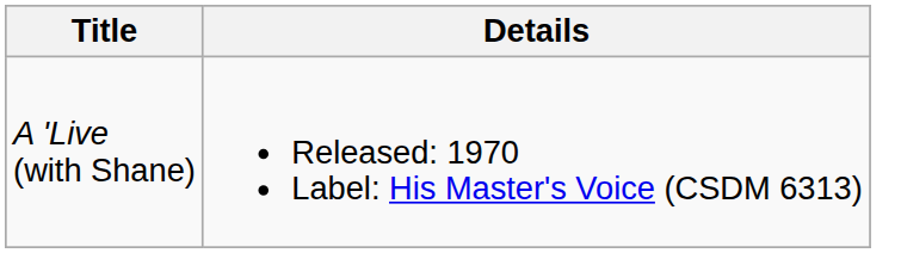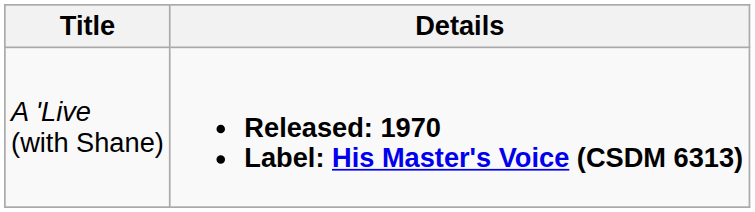A 'Live (with Shane) | Details: normal -> bold
